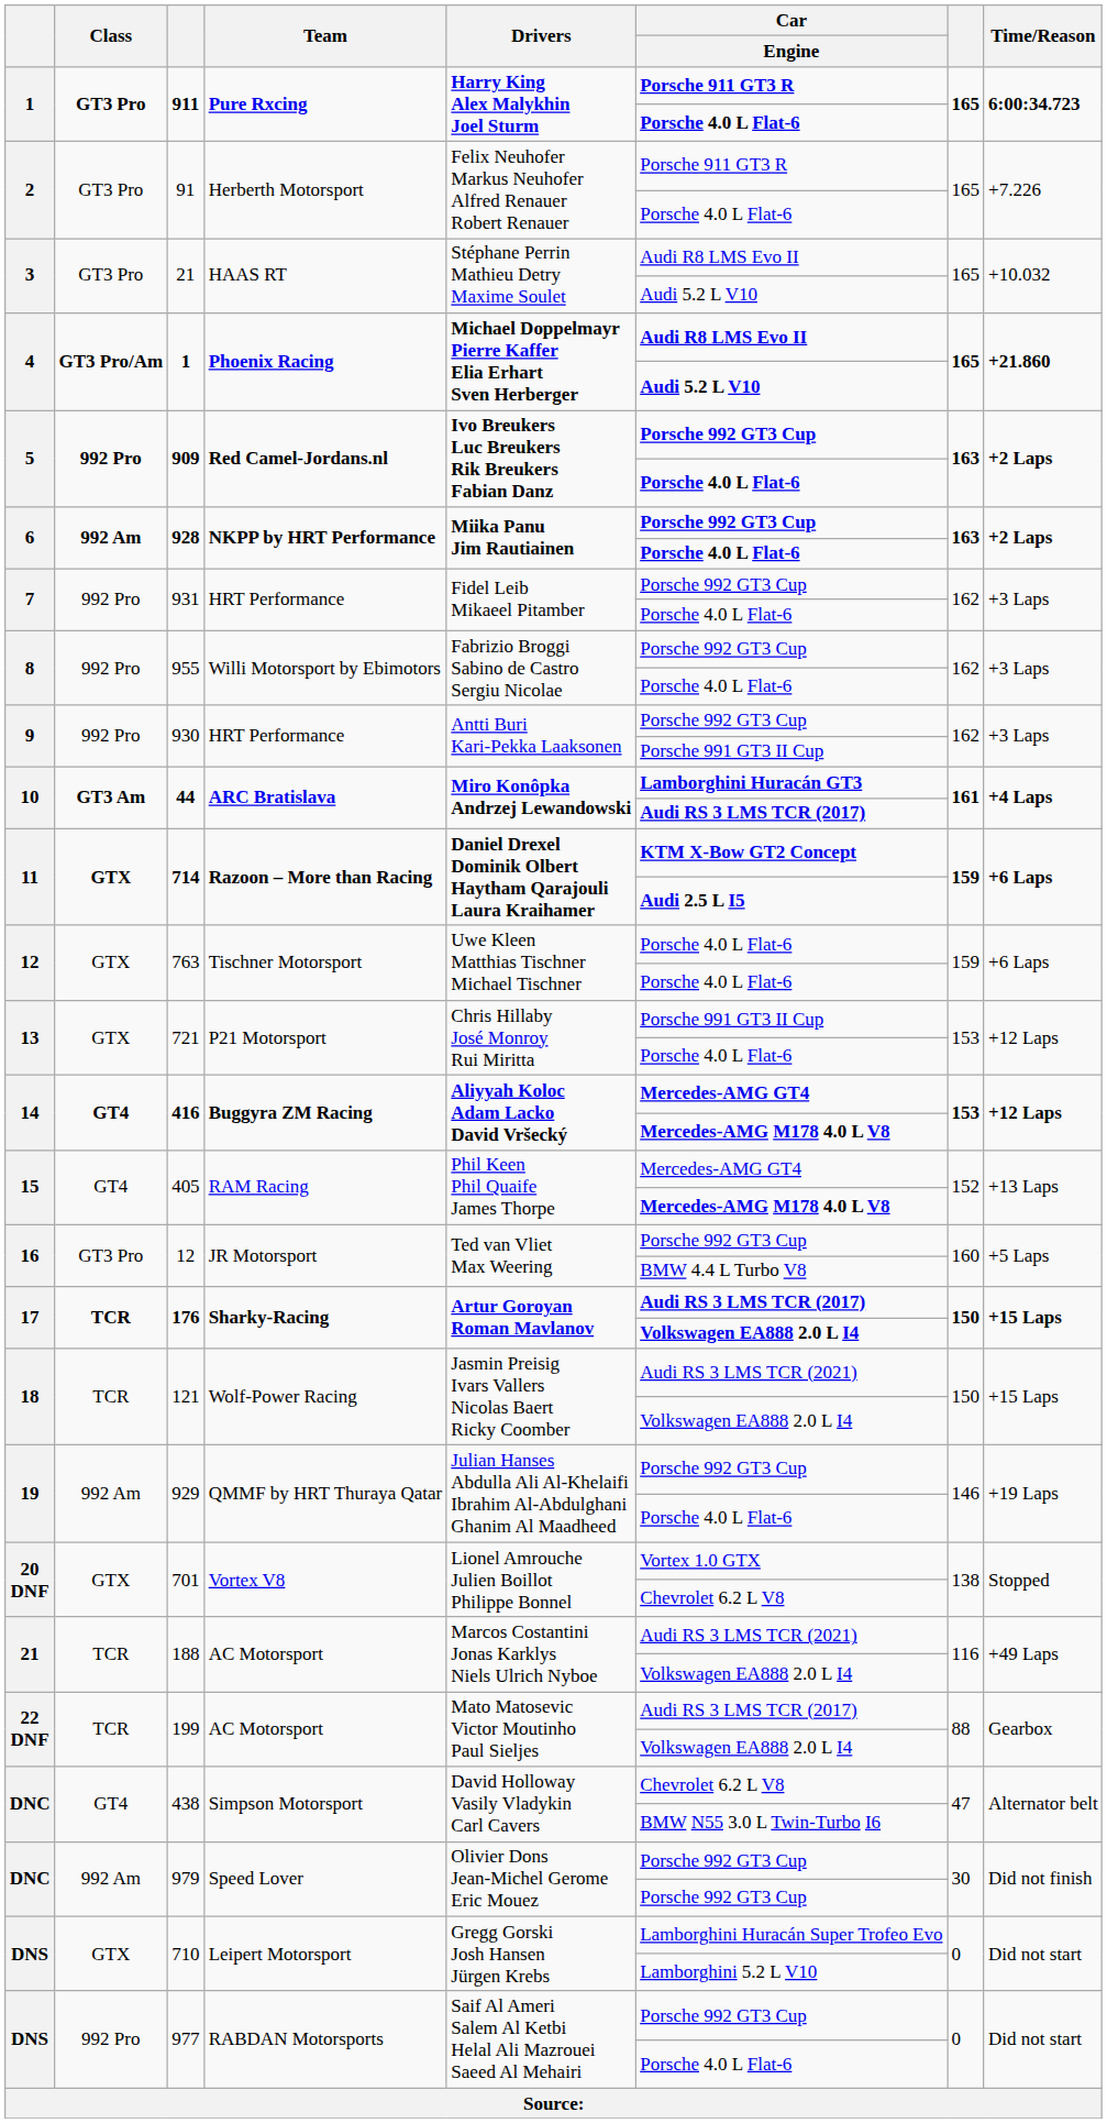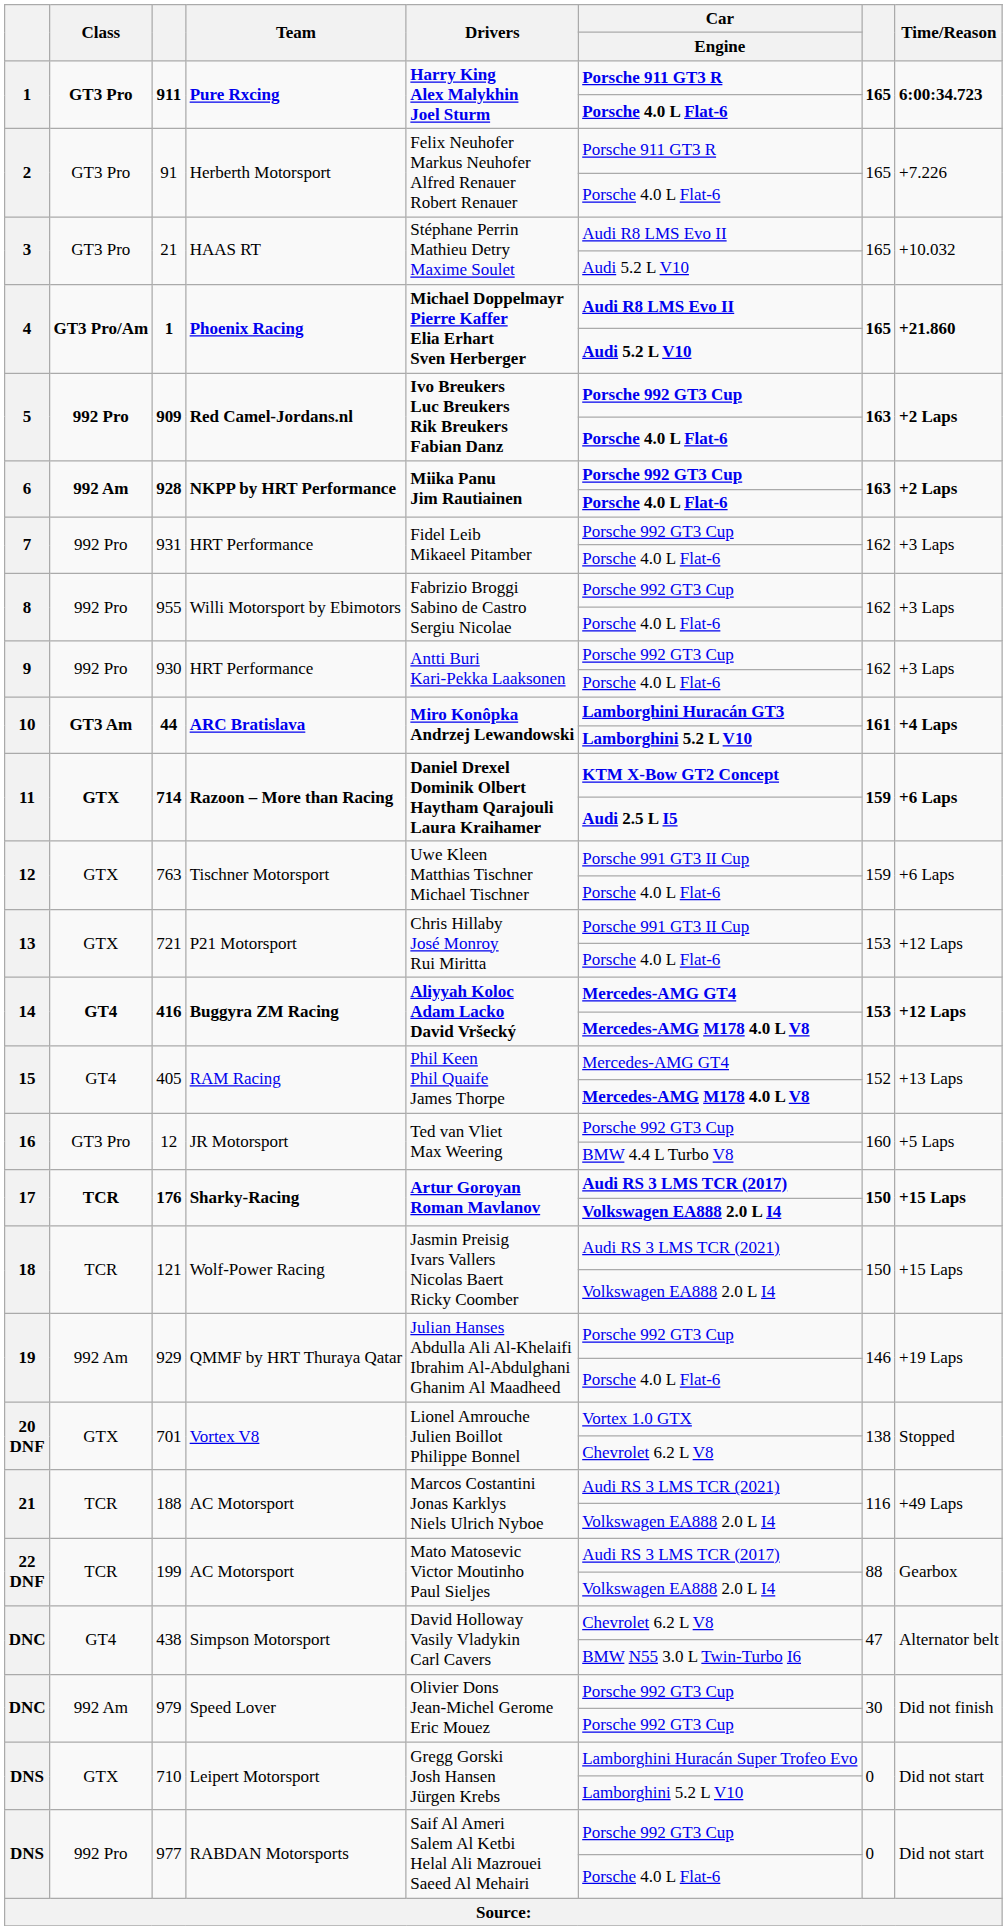row 20 | Car / Engine: Porsche 991 GT3 II Cup -> Porsche 4.0 L Flat-6
row 22 | Car / Engine: Audi RS 3 LMS TCR (2017) -> Lamborghini 5.2 L V10
row 25 | Car / Engine: Porsche 4.0 L Flat-6 -> Porsche 991 GT3 II Cup
